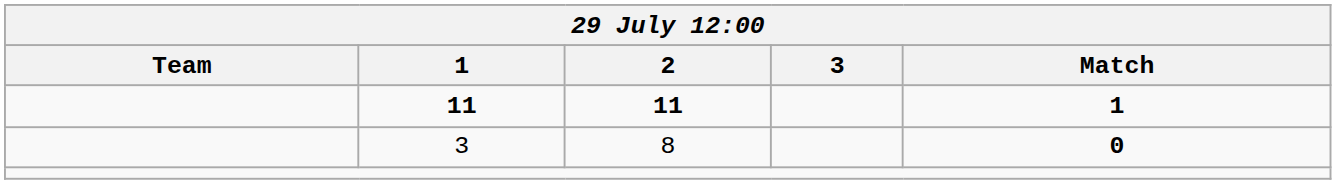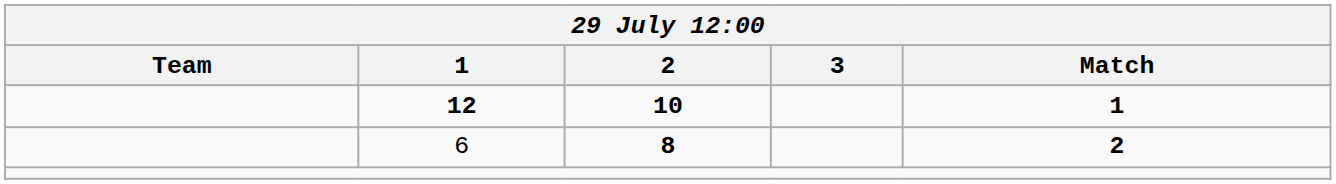row 3 | 1: 11 -> 12
row 3 | 2: 11 -> 10
row 4 | 1: 3 -> 6
row 4 | 2: normal -> bold
row 4 | Match: 0 -> 2
